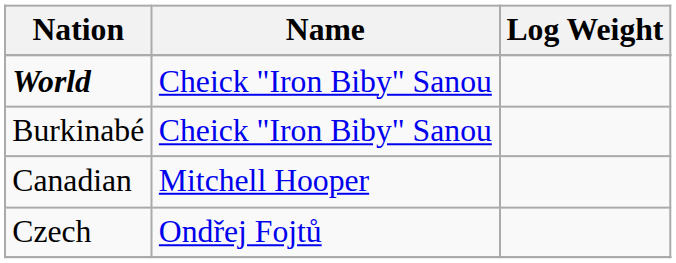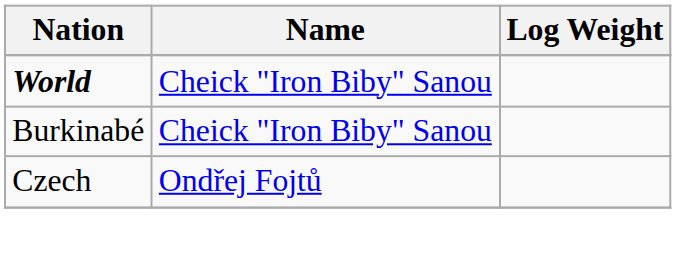- row: Canadian | Mitchell Hooper
